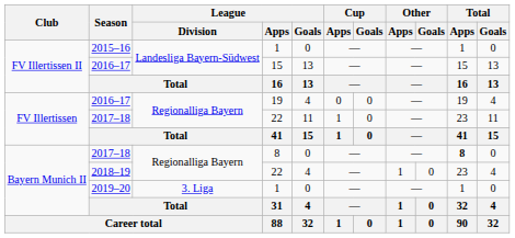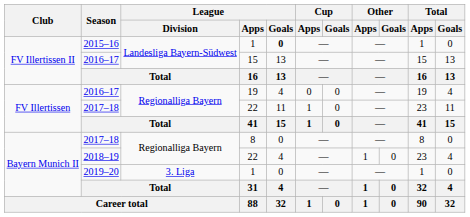2015–16 | League / Goals: normal -> bold
2017–18 / 8 | Total / Apps: bold -> normal
